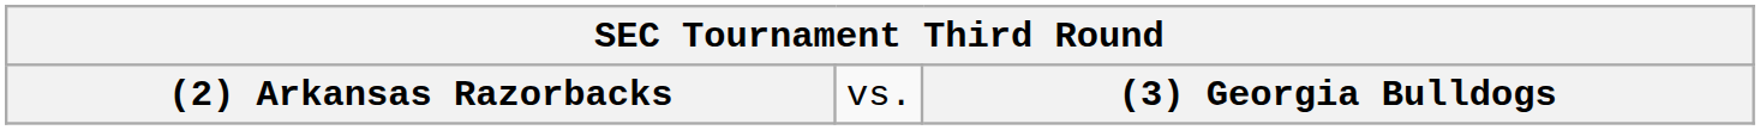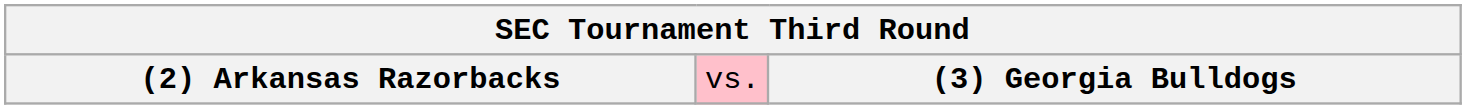(2) Arkansas Razorbacks | column 2: no background -> pink background
